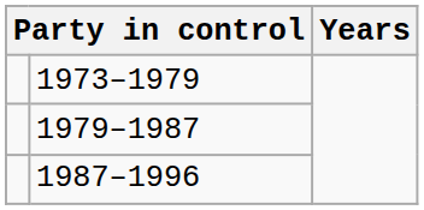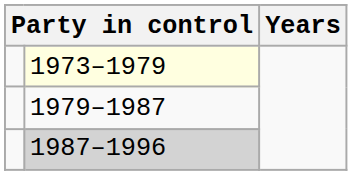1973–1979 | column 2: no background -> lightyellow background
1987–1996 | column 2: no background -> lightgrey background
